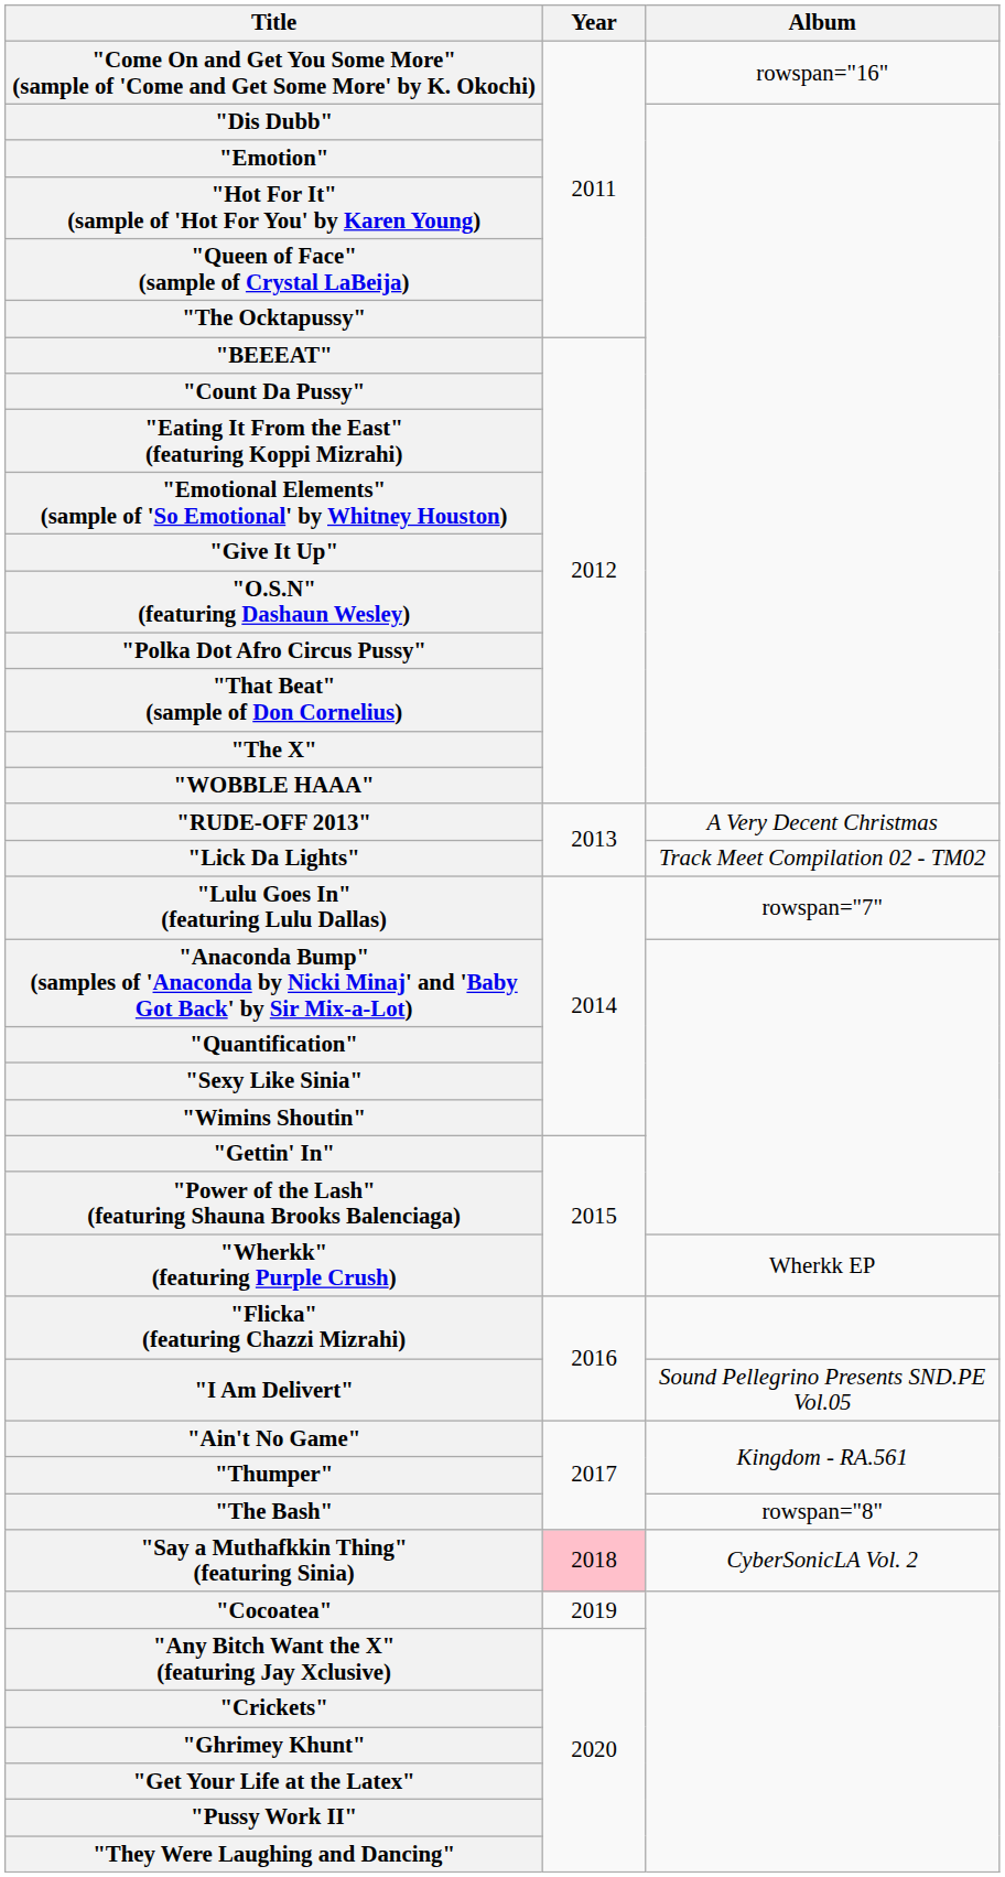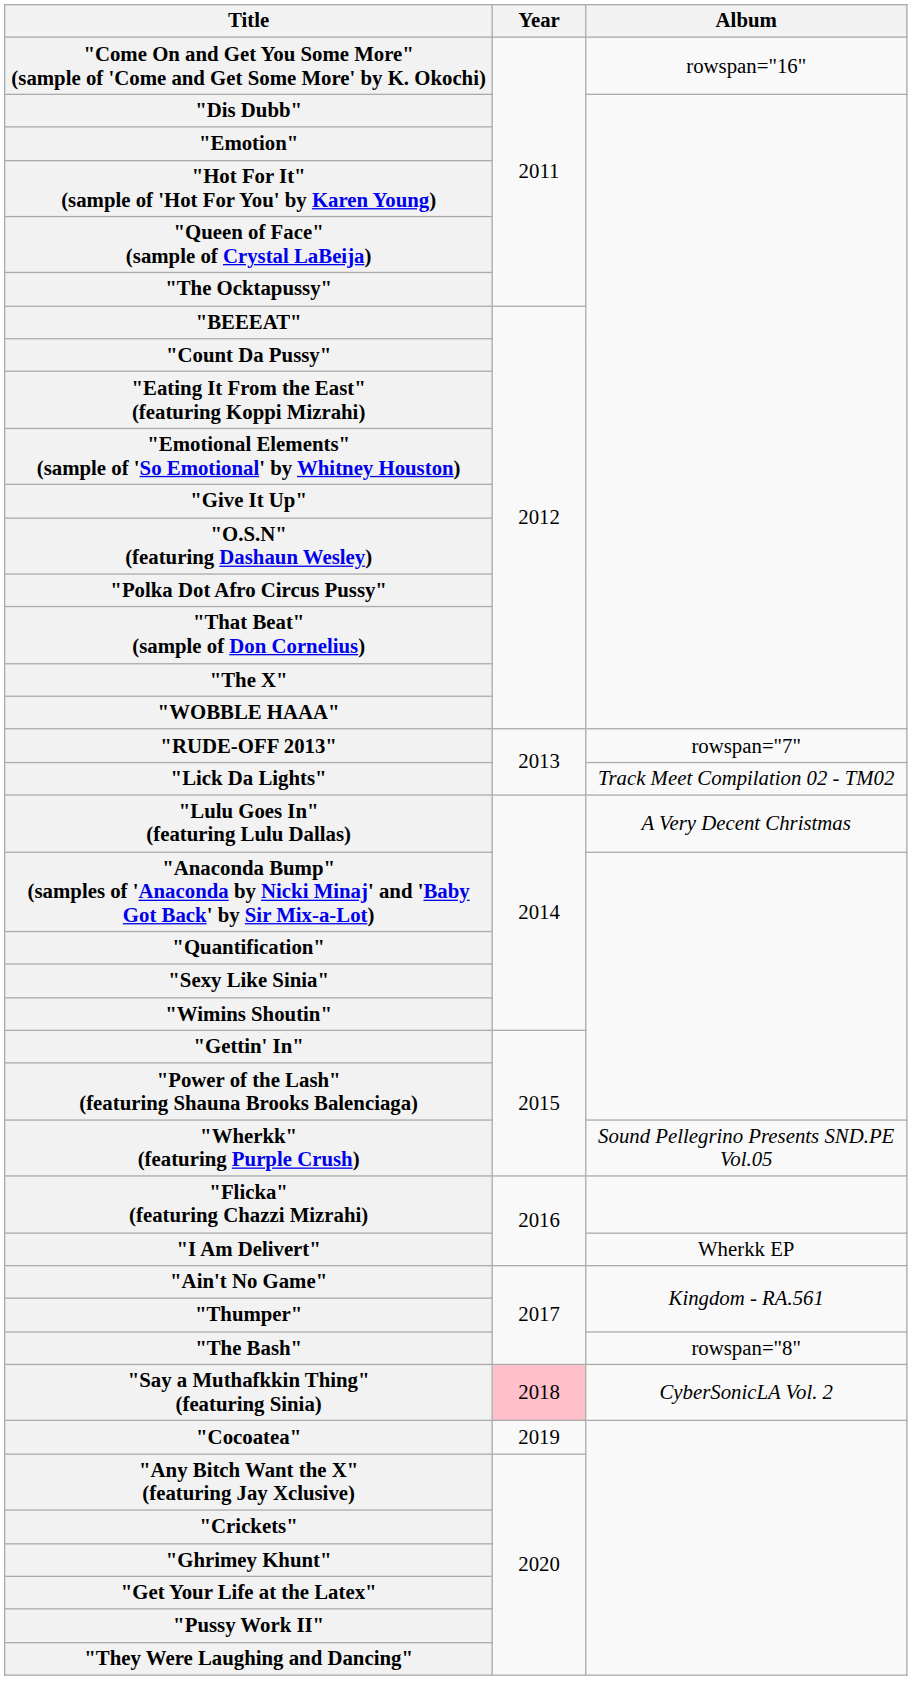"RUDE-OFF 2013" | Album: A Very Decent Christmas -> rowspan="7"
"Lulu Goes In" (featuring Lulu Dallas) | Album: rowspan="7" -> A Very Decent Christmas
"Wherkk" (featuring Purple Crush) | Album: Wherkk EP -> Sound Pellegrino Presents SND.PE Vol.05
"I Am Delivert" | Album: Sound Pellegrino Presents SND.PE Vol.05 -> Wherkk EP
